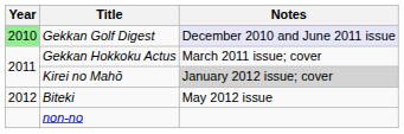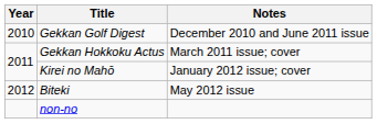Gekkan Golf Digest | Year: lightgreen background -> no background
Gekkan Golf Digest | Notes: lavender background -> no background
Kirei no Mahō | Notes: lightgrey background -> no background
